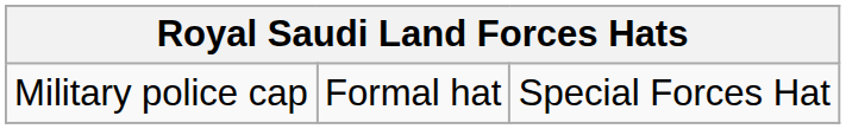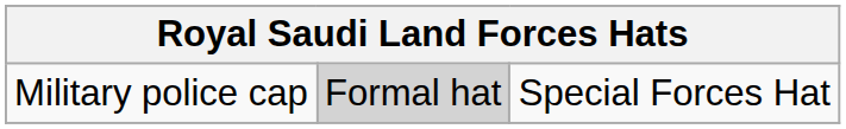Military police cap | column 2: no background -> lightgrey background
